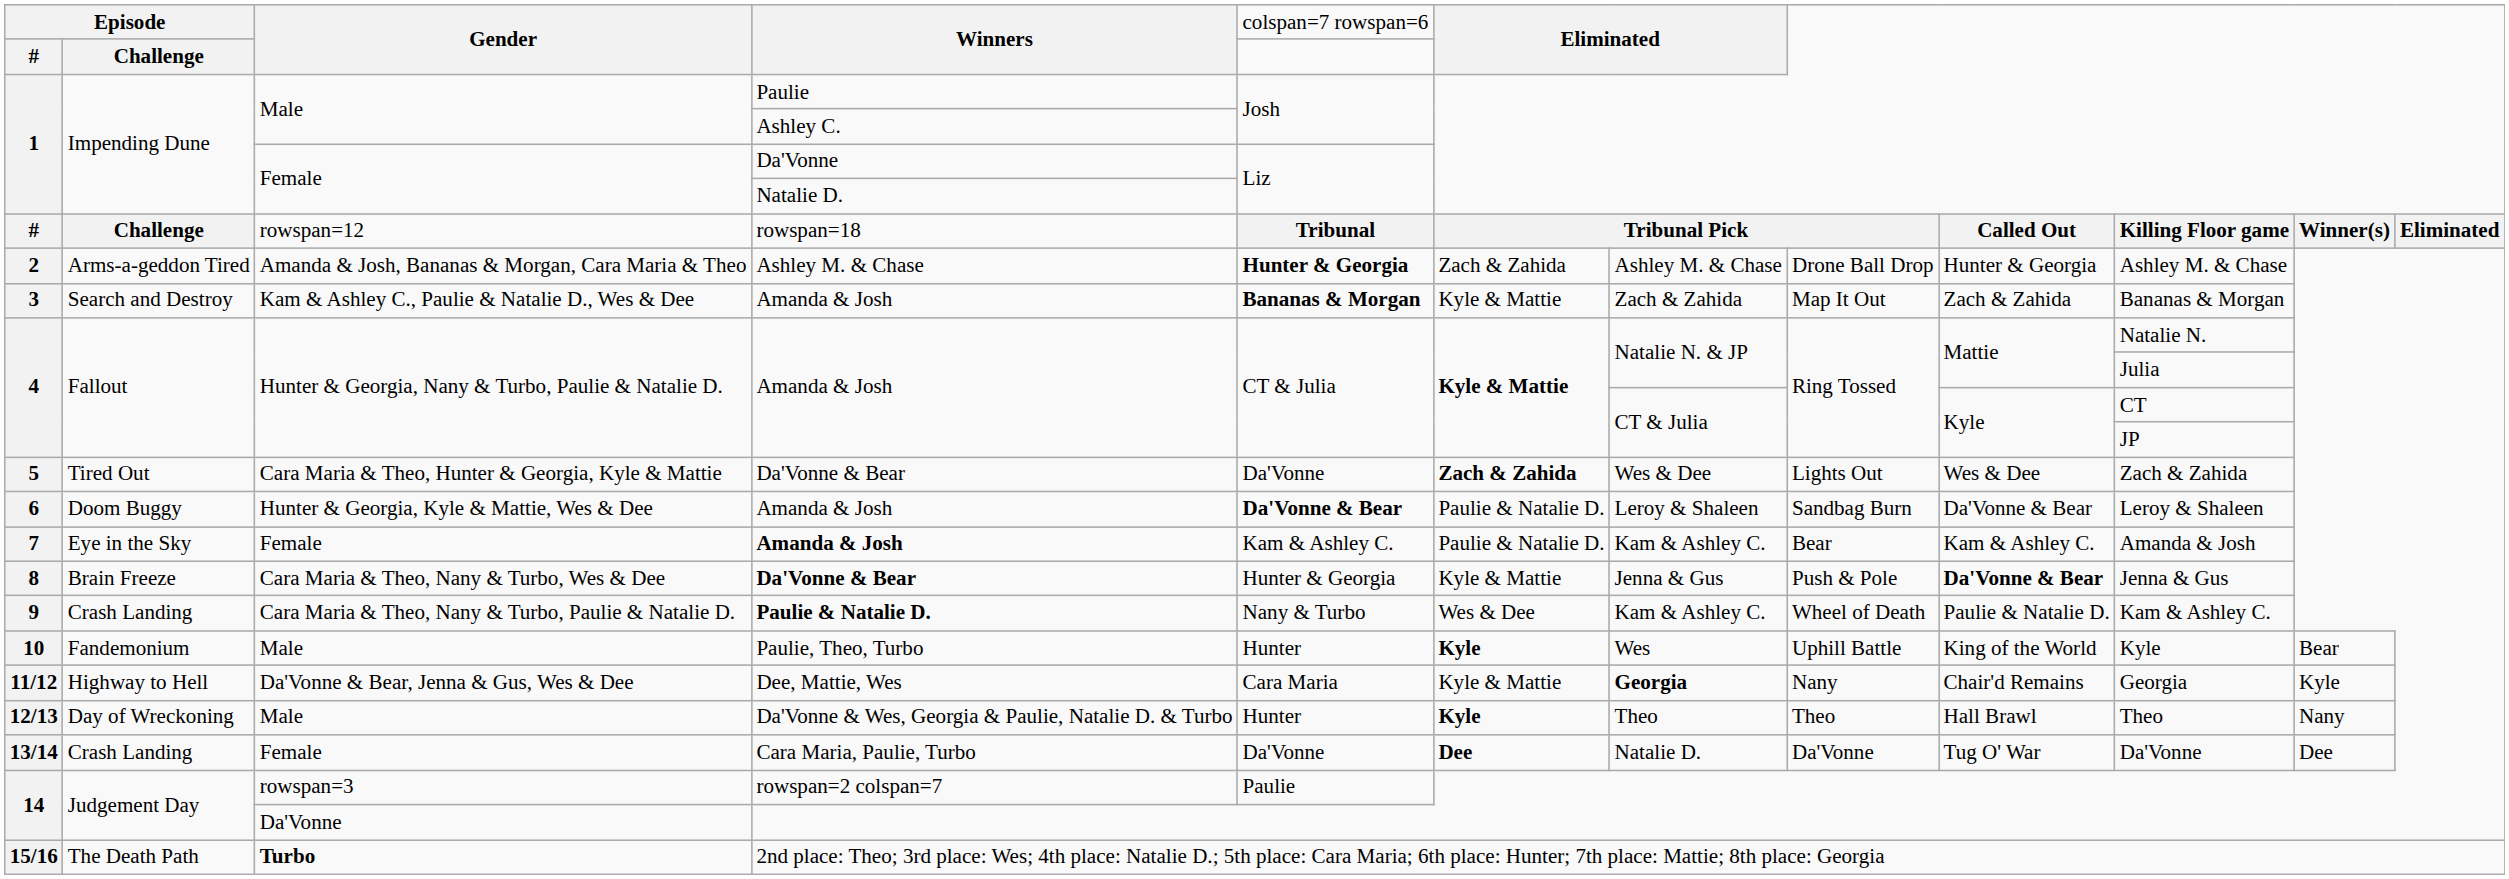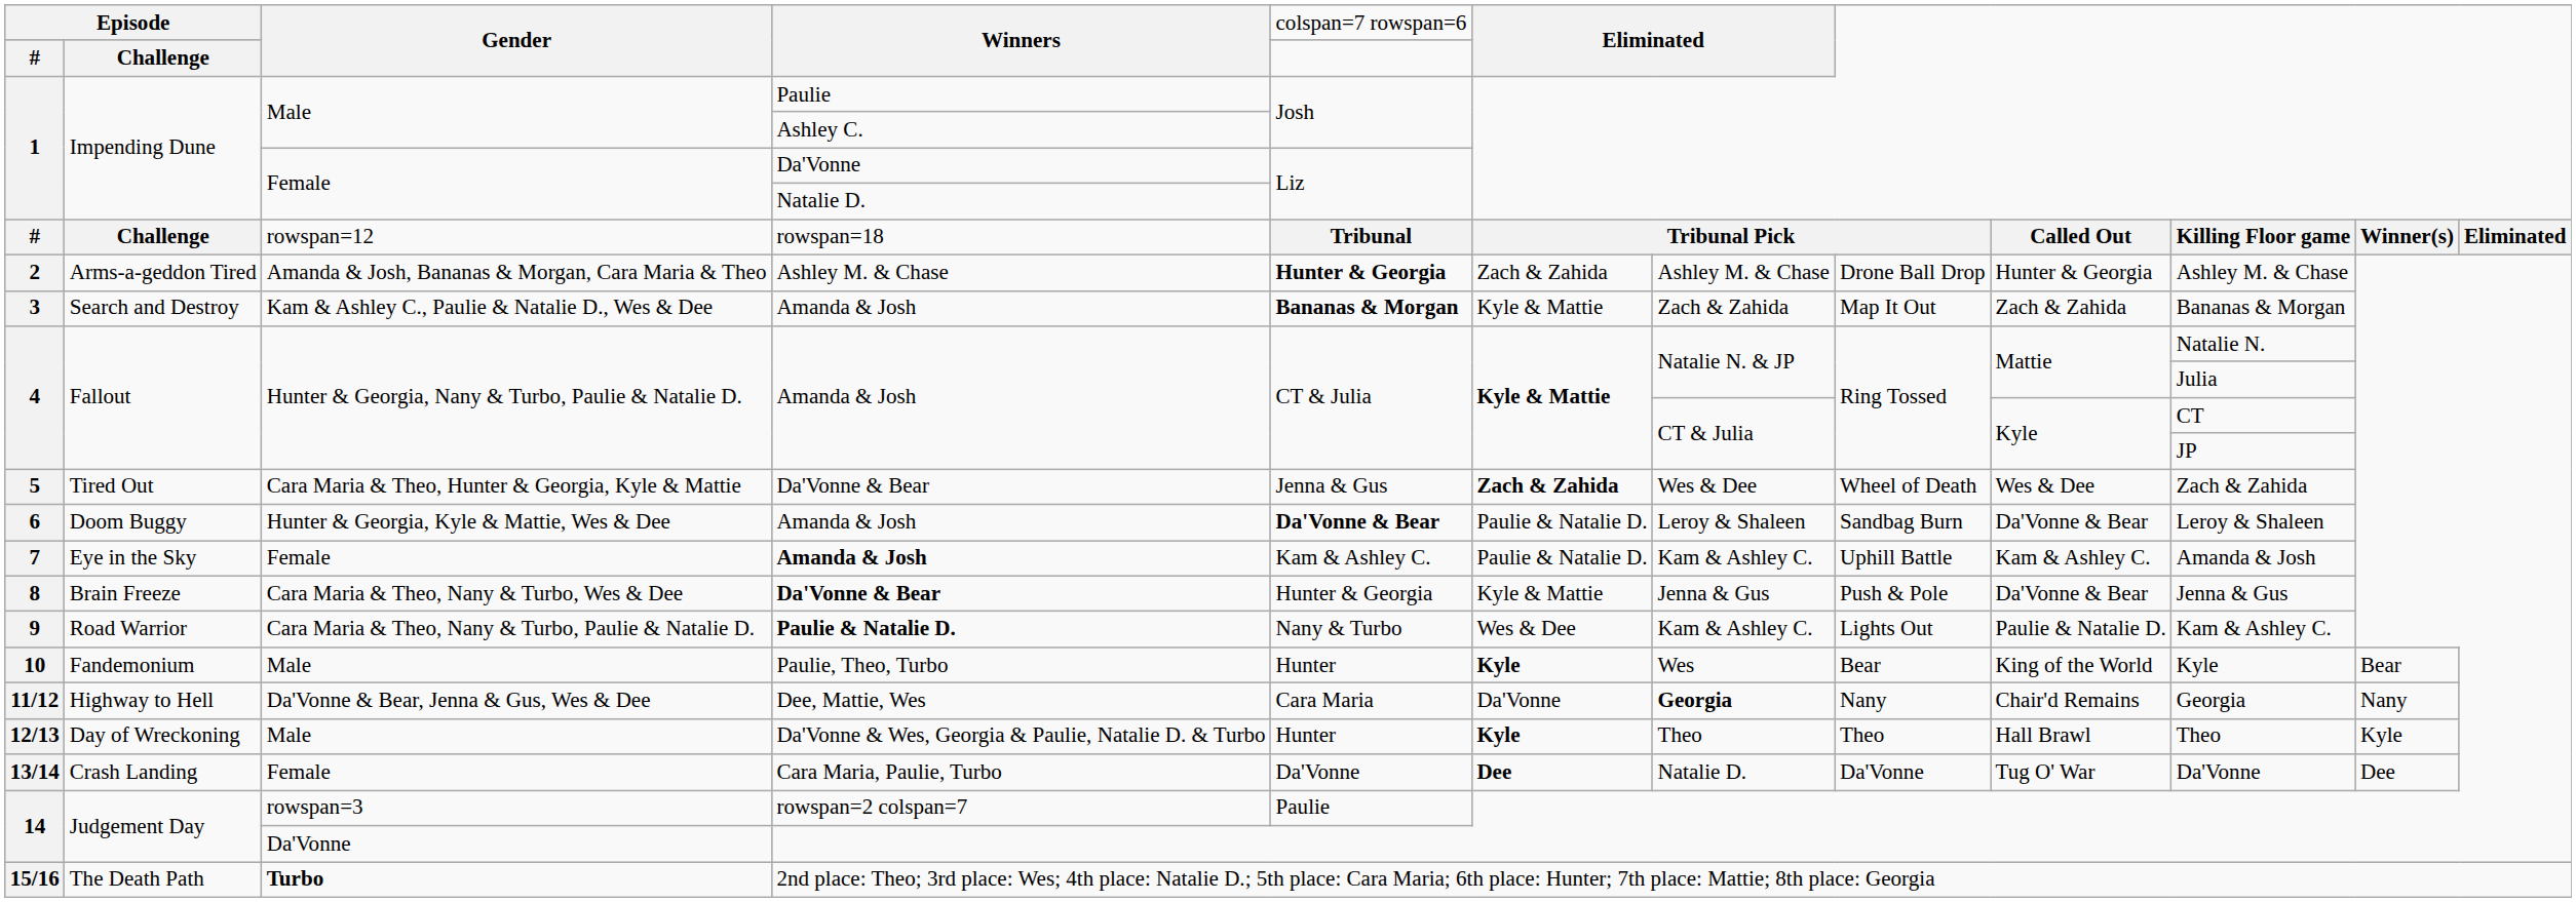5 | column 5: Da'Vonne -> Jenna & Gus
5 | column 8: Lights Out -> Wheel of Death
7 | column 8: Bear -> Uphill Battle
8 | column 9: bold -> normal
9 | column 2: Crash Landing -> Road Warrior
9 | column 8: Wheel of Death -> Lights Out
10 | column 8: Uphill Battle -> Bear
11/12 | column 6: Kyle & Mattie -> Da'Vonne
11/12 | column 11: Kyle -> Nany
12/13 | column 11: Nany -> Kyle
